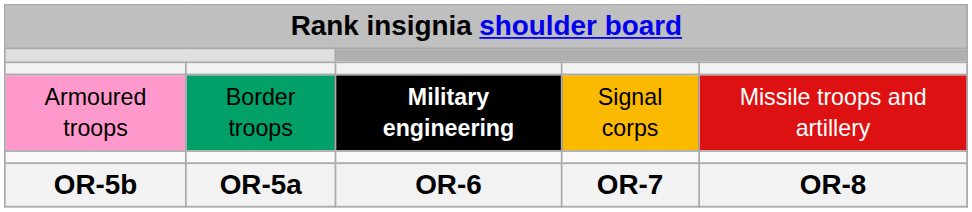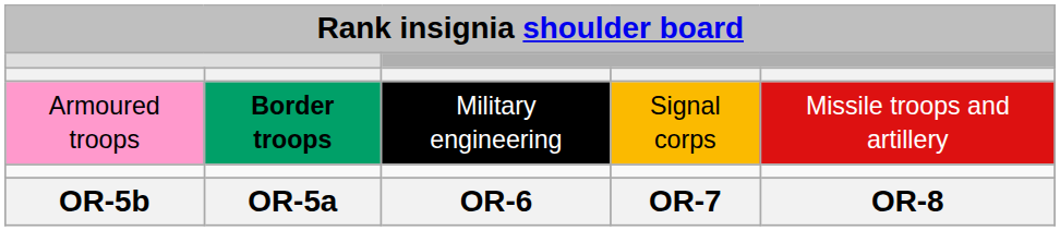Armoured troops | column 2: normal -> bold
Armoured troops | column 3: bold -> normal
